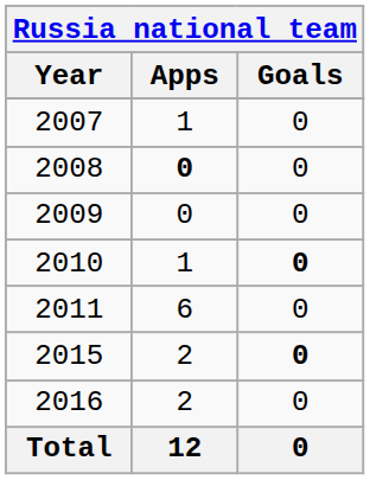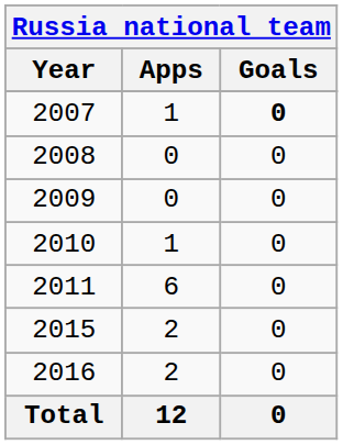2007 | Goals: normal -> bold
2008 | Apps: bold -> normal
2010 | Goals: bold -> normal
2015 | Goals: bold -> normal
